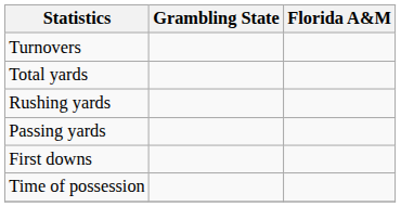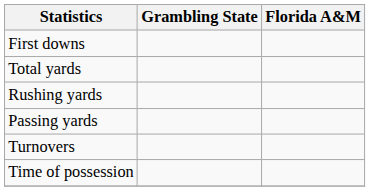rows swapped: First downs <-> Turnovers
